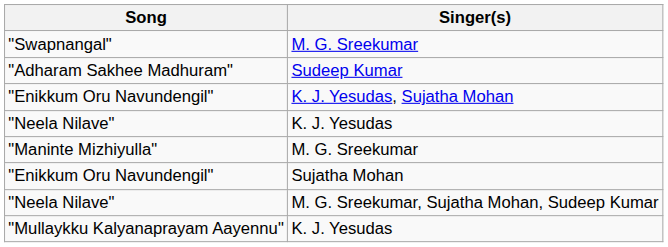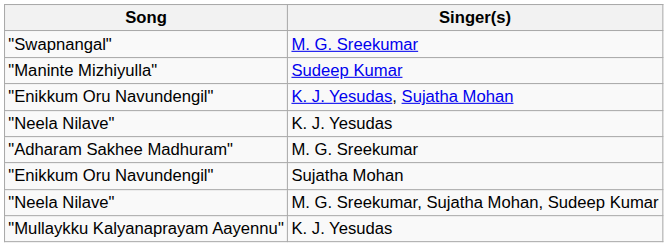row 3 | Song: "Adharam Sakhee Madhuram" -> "Maninte Mizhiyulla"
row 6 | Song: "Maninte Mizhiyulla" -> "Adharam Sakhee Madhuram"
